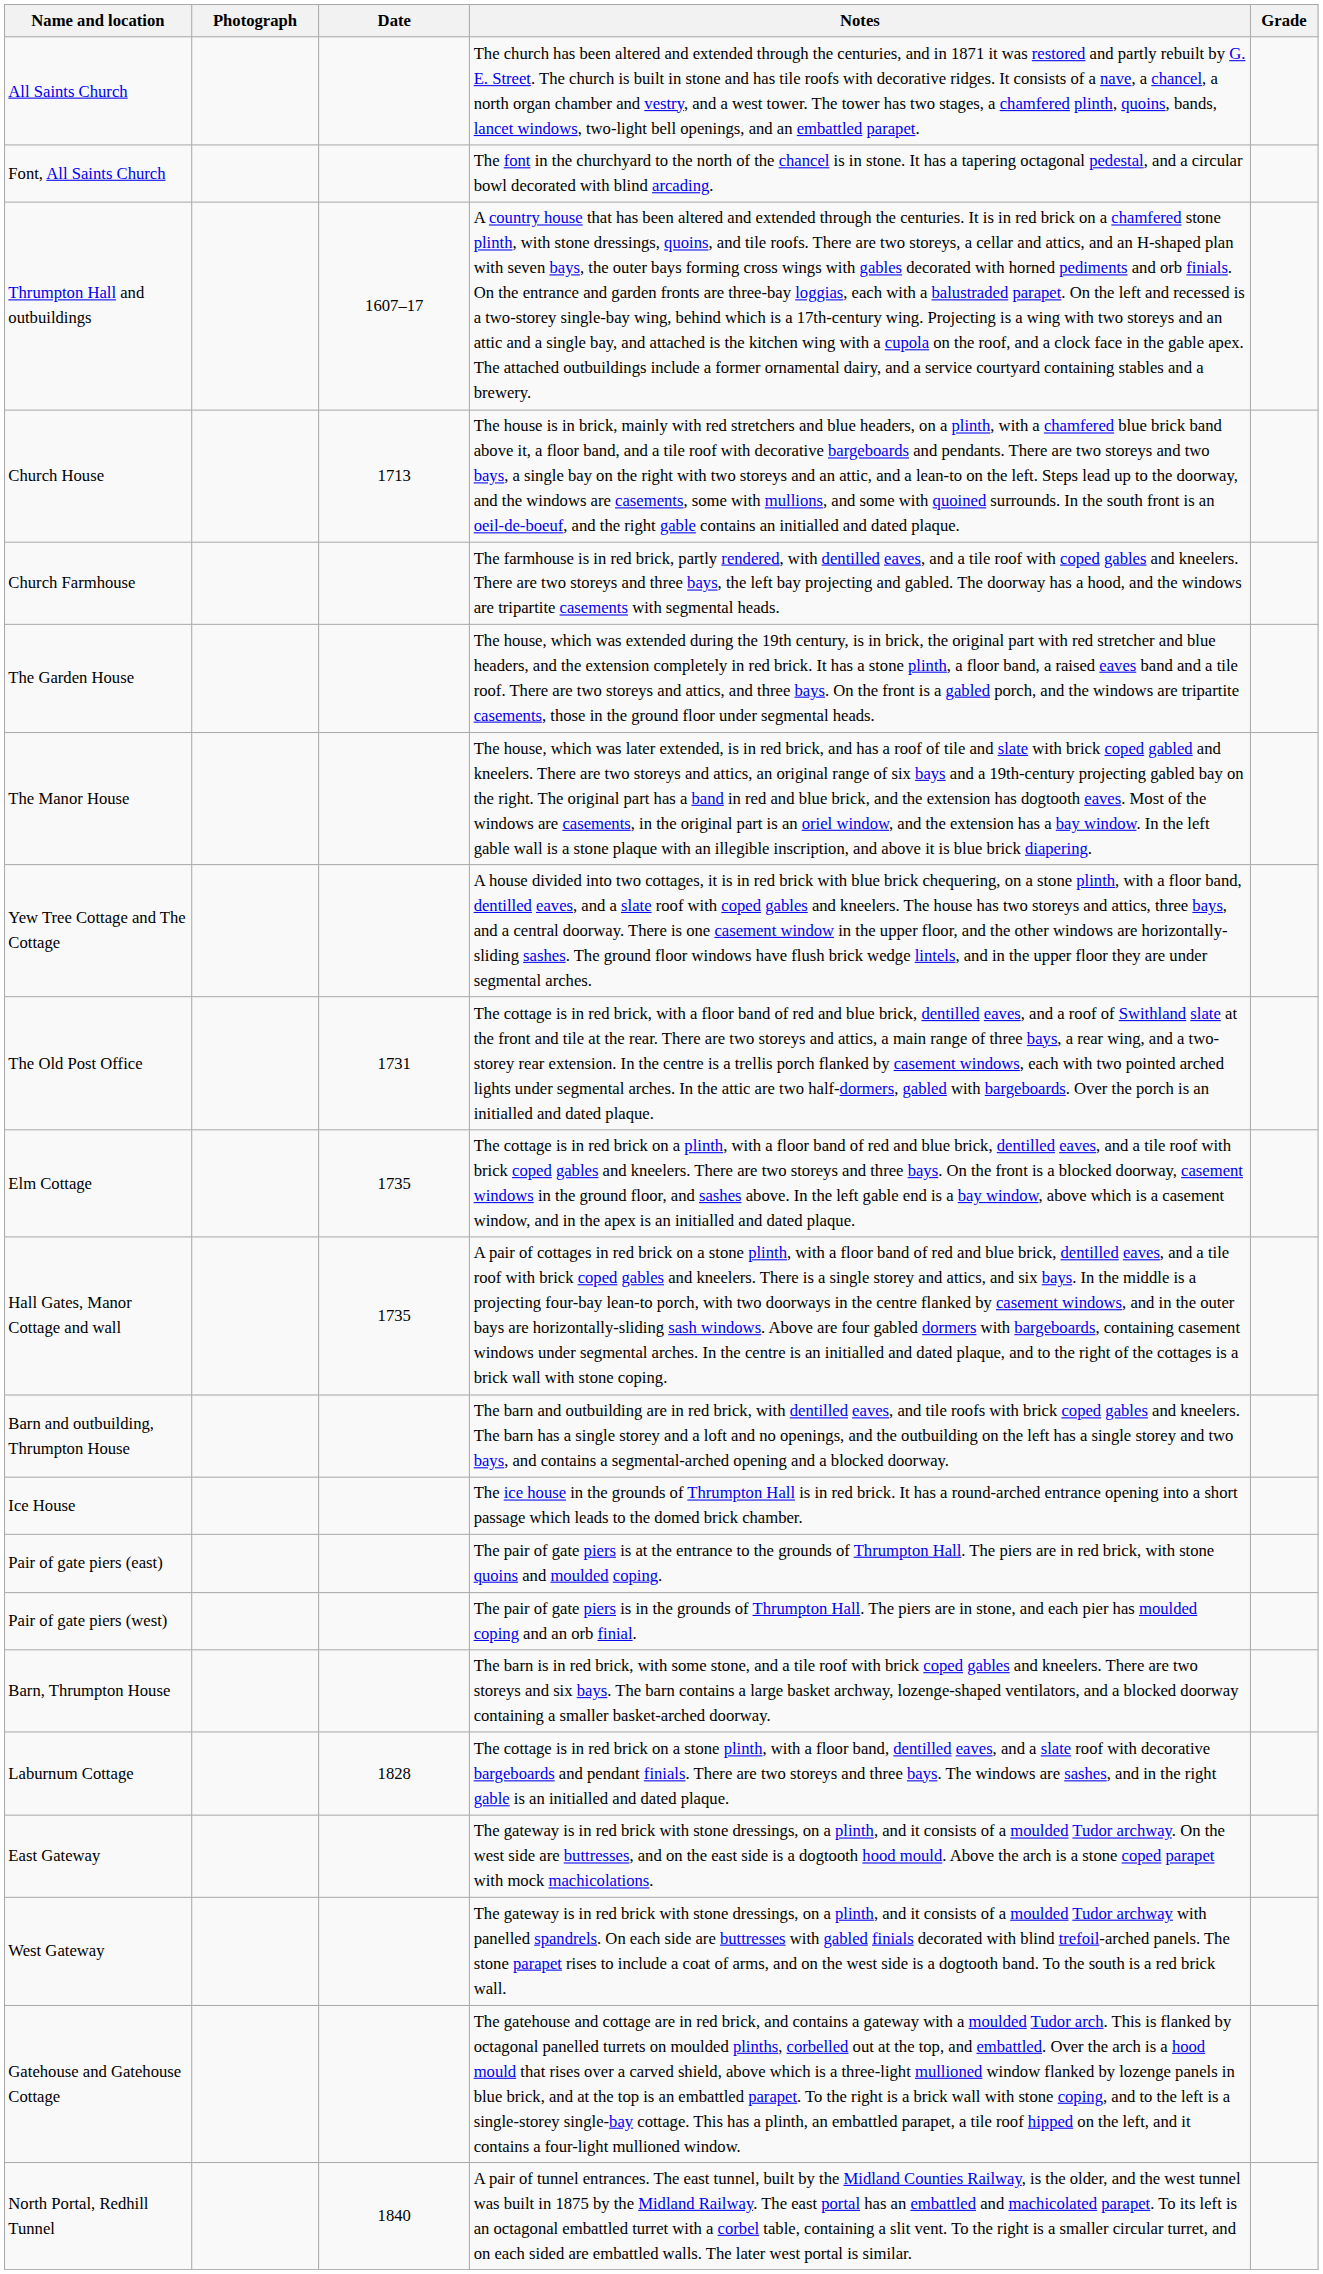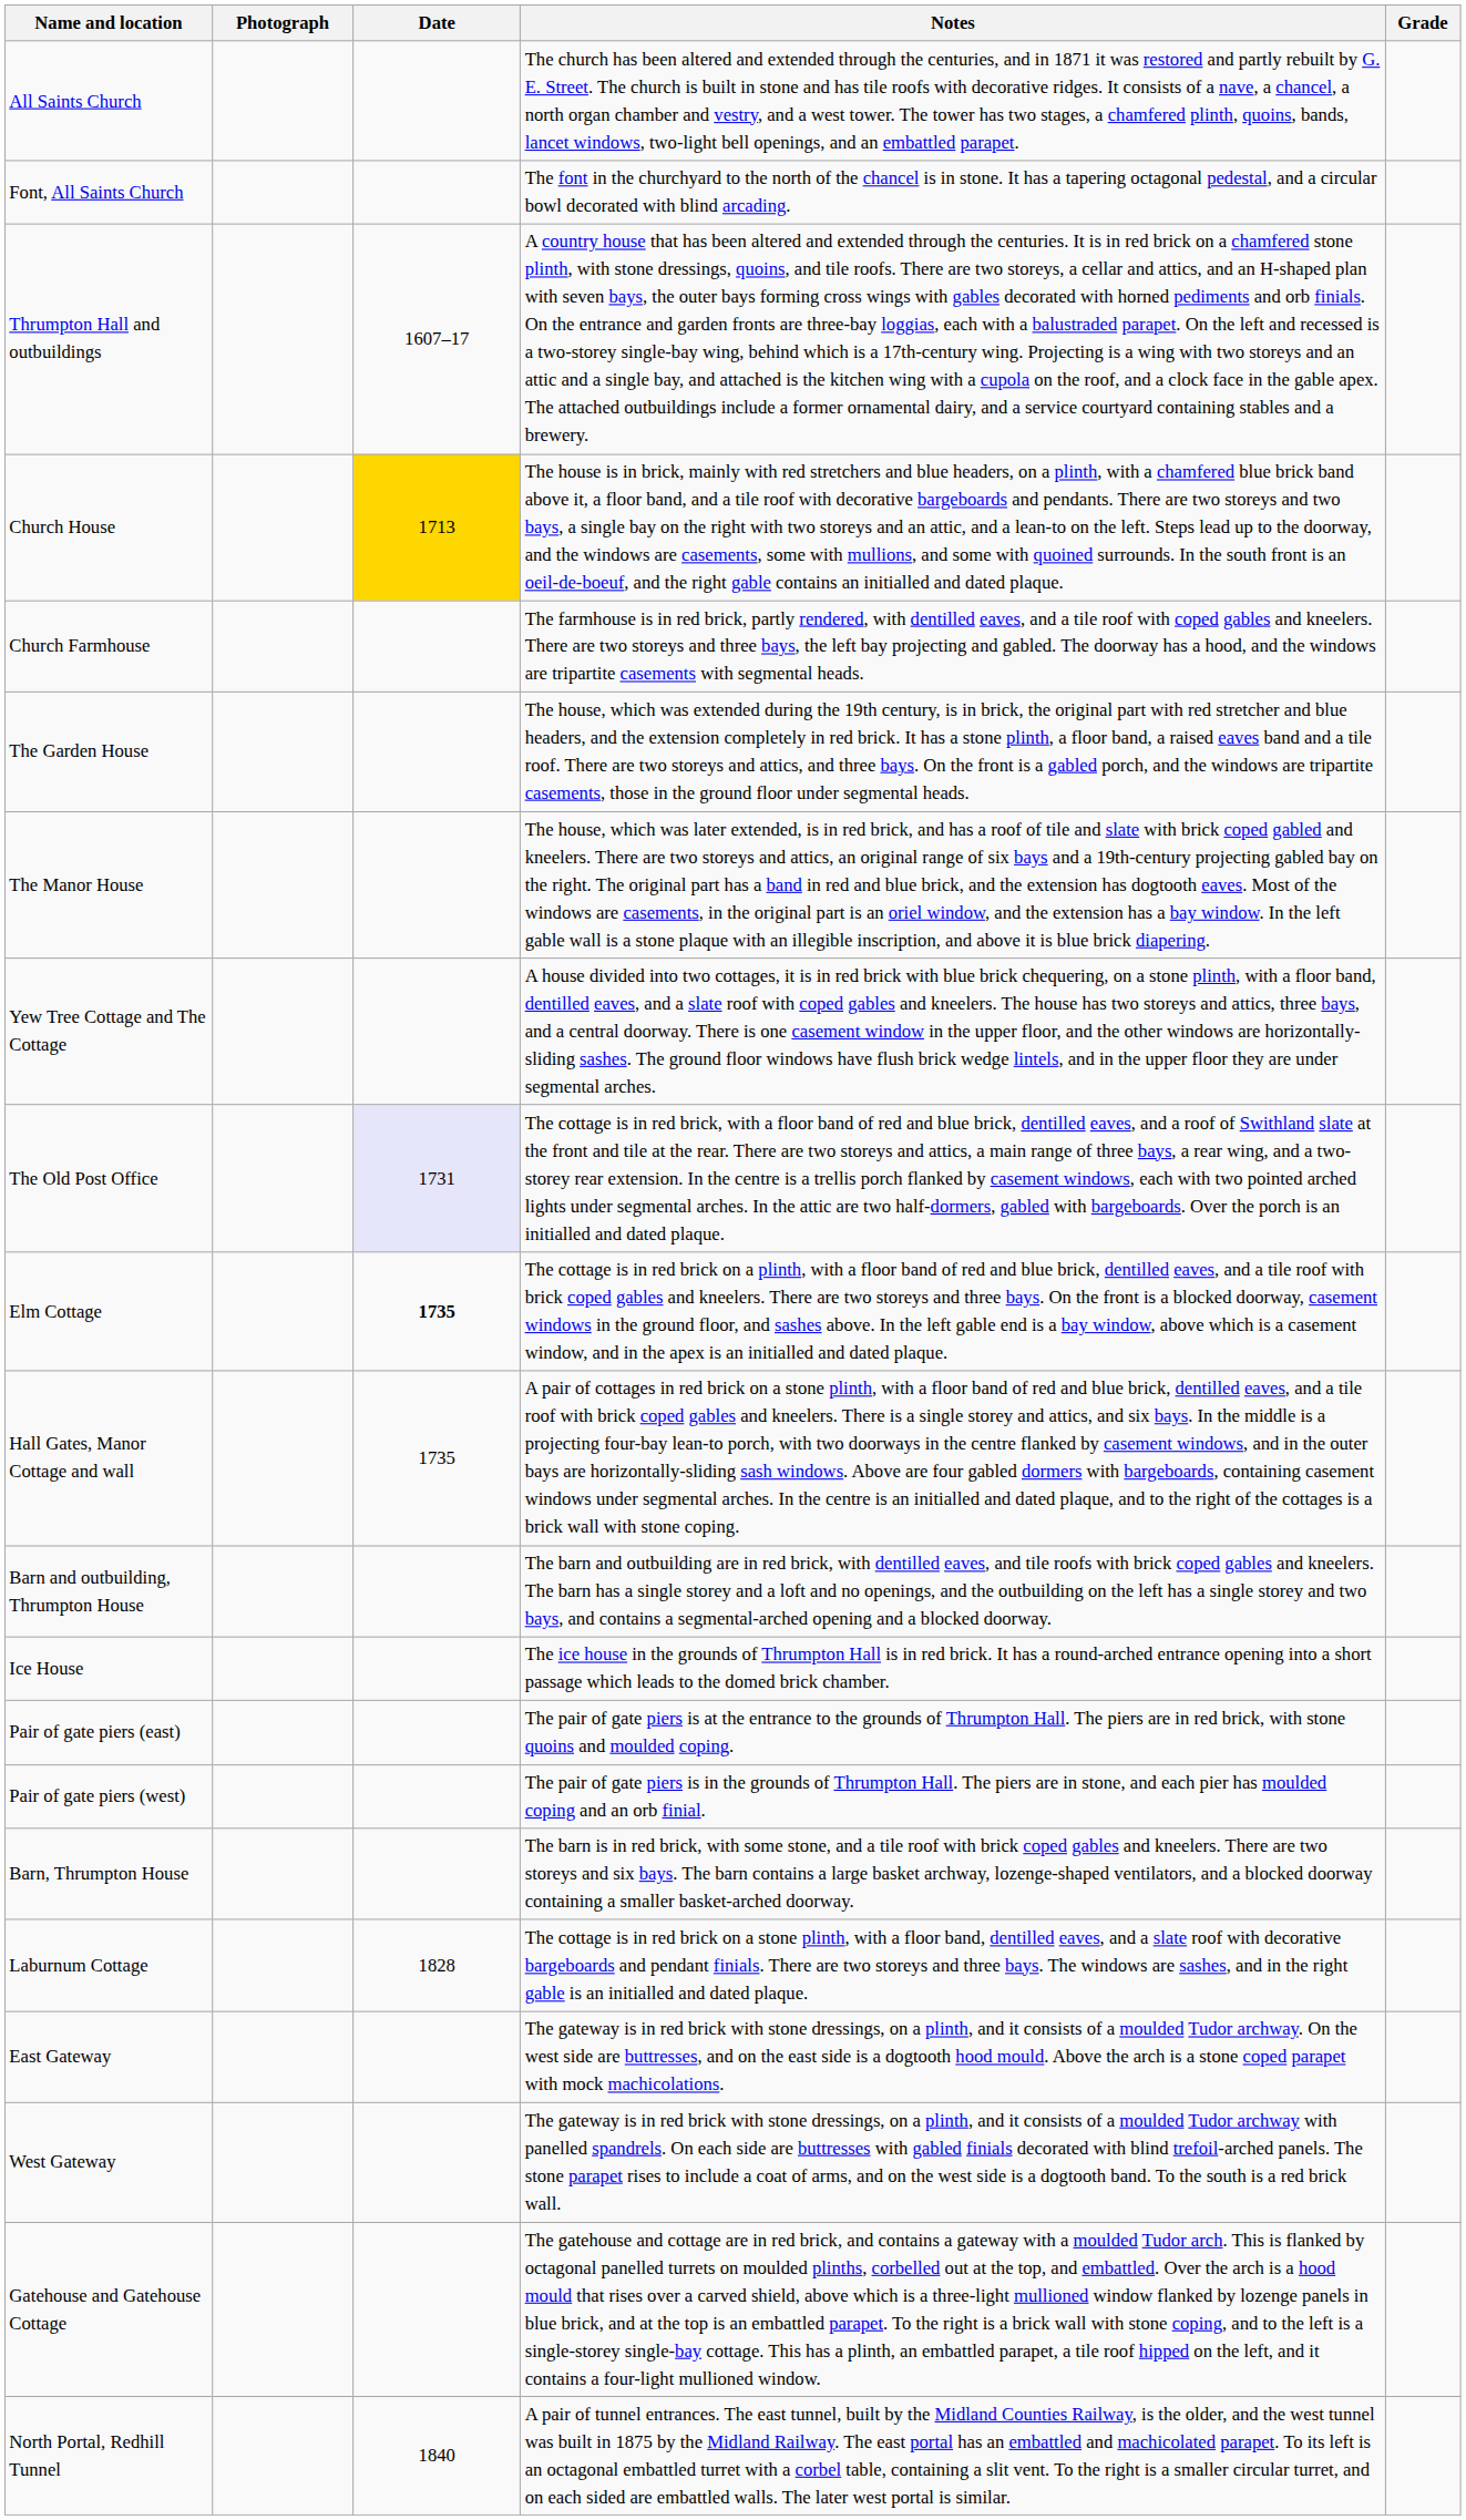Church House | Date: no background -> gold background
The Old Post Office | Date: no background -> lavender background
Elm Cottage | Date: normal -> bold
